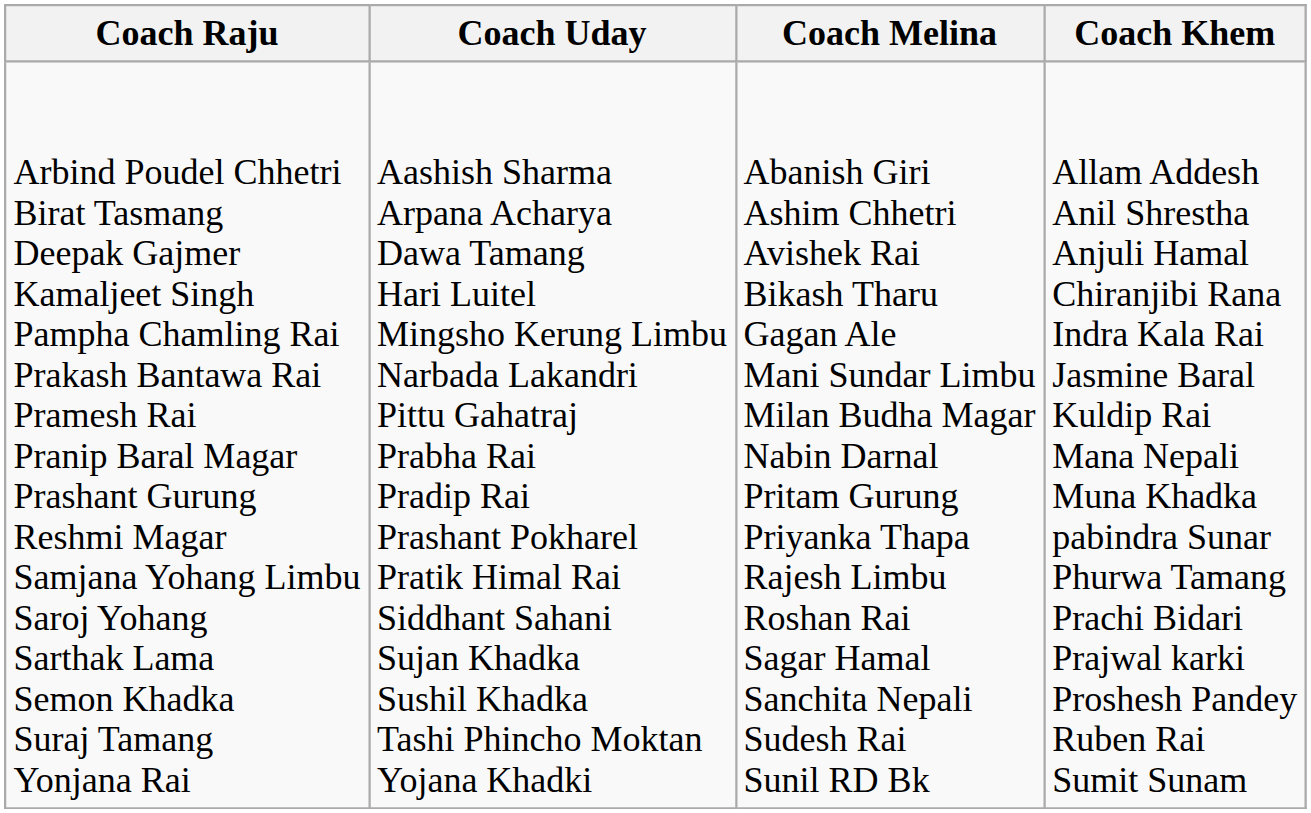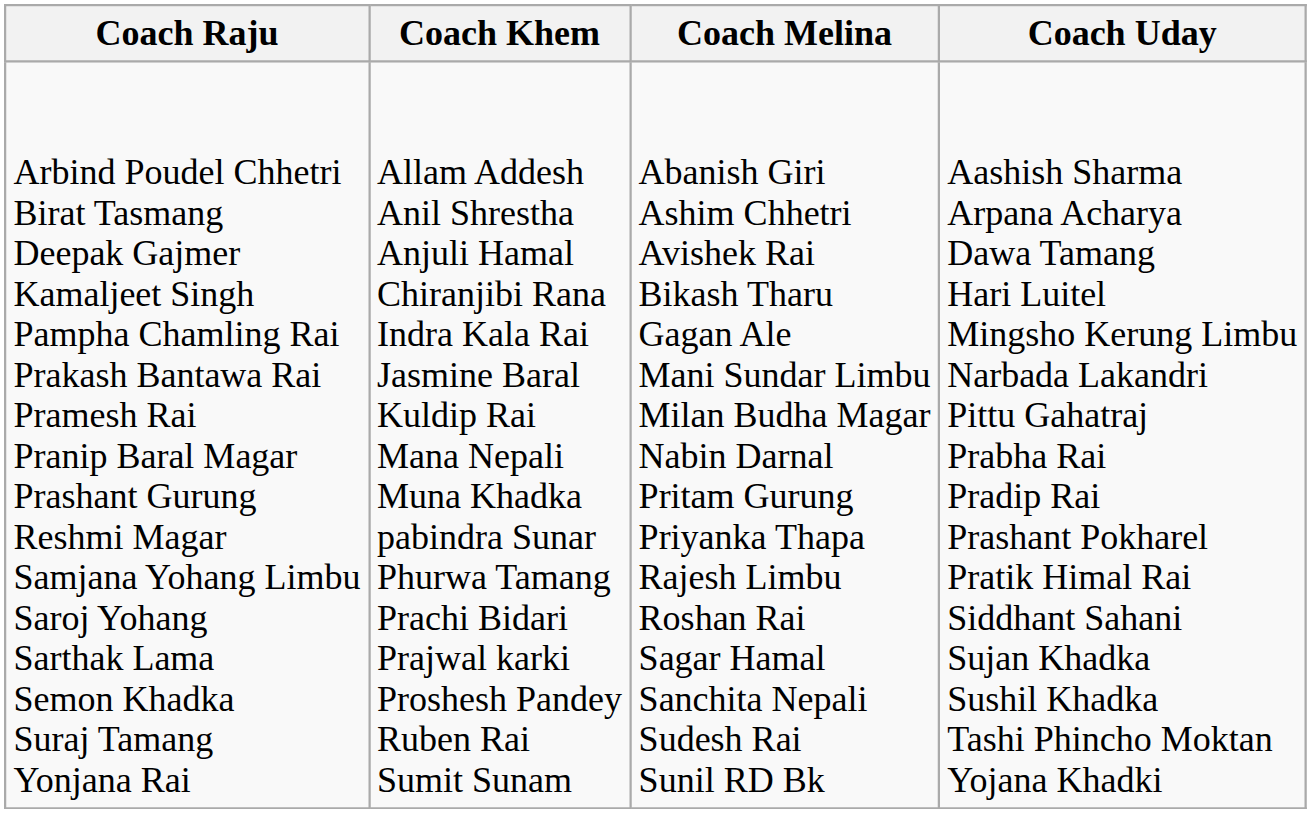columns swapped: Coach Khem <-> Coach Uday
